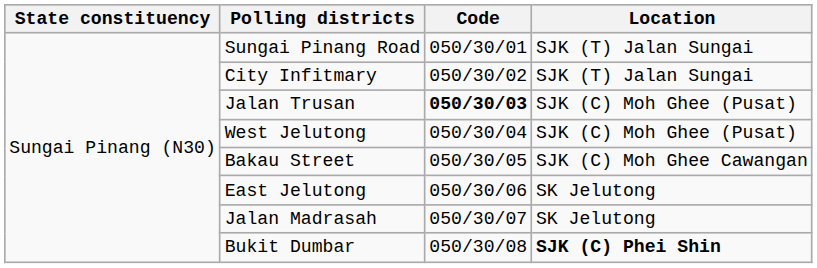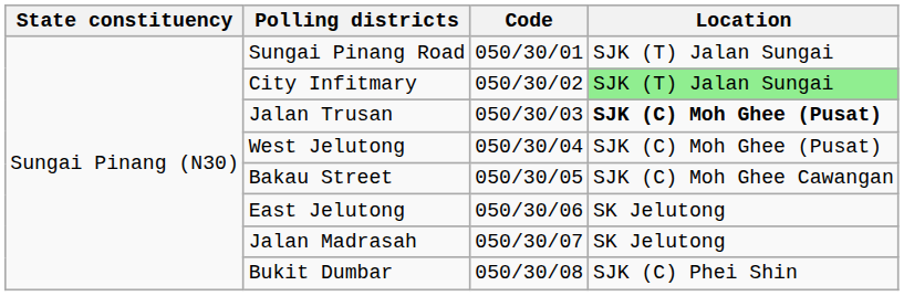City Infitmary | Location: no background -> lightgreen background
Jalan Trusan | Code: bold -> normal
Jalan Trusan | Location: normal -> bold
Bukit Dumbar | Location: bold -> normal
